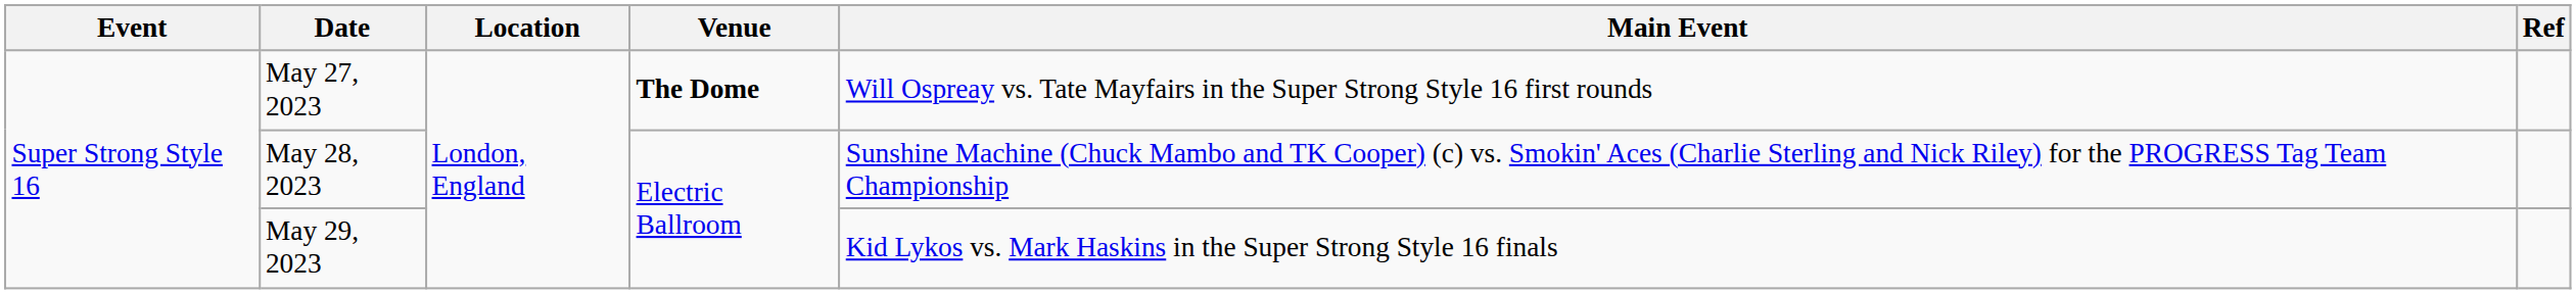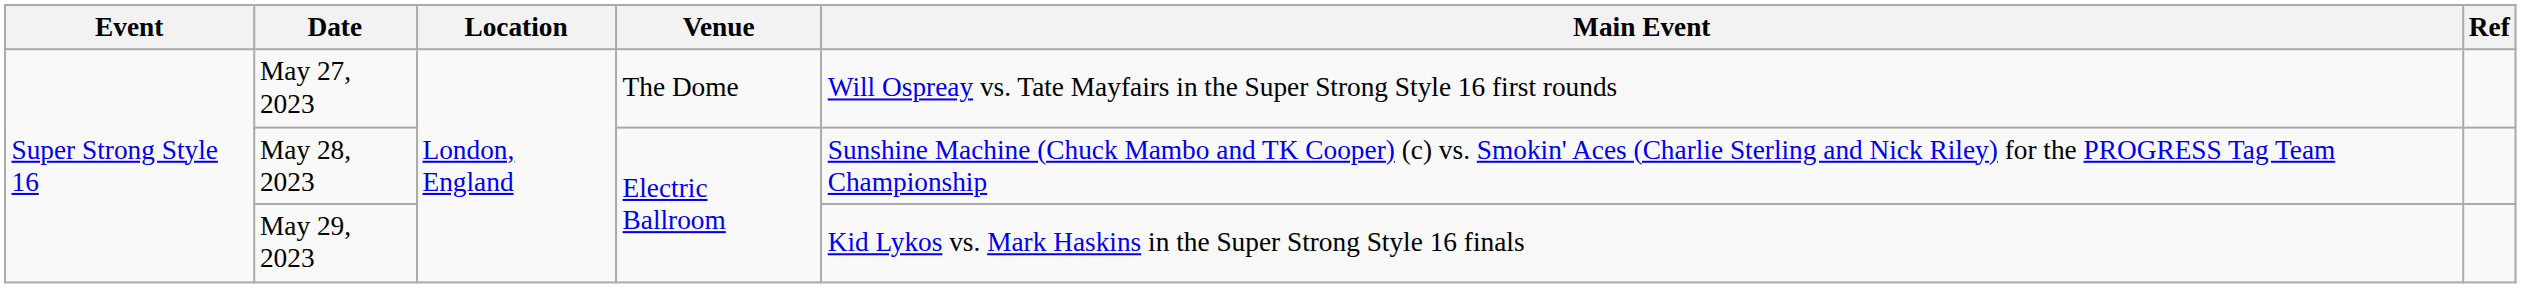May 27, 2023 | Venue: bold -> normal
